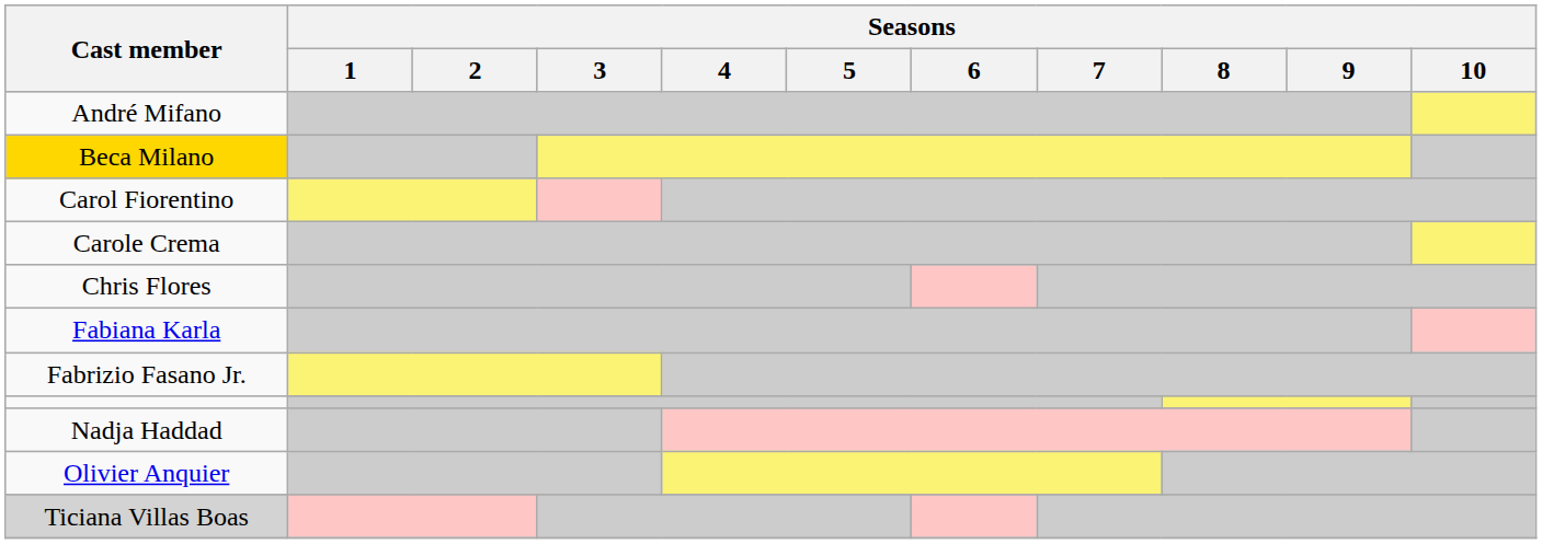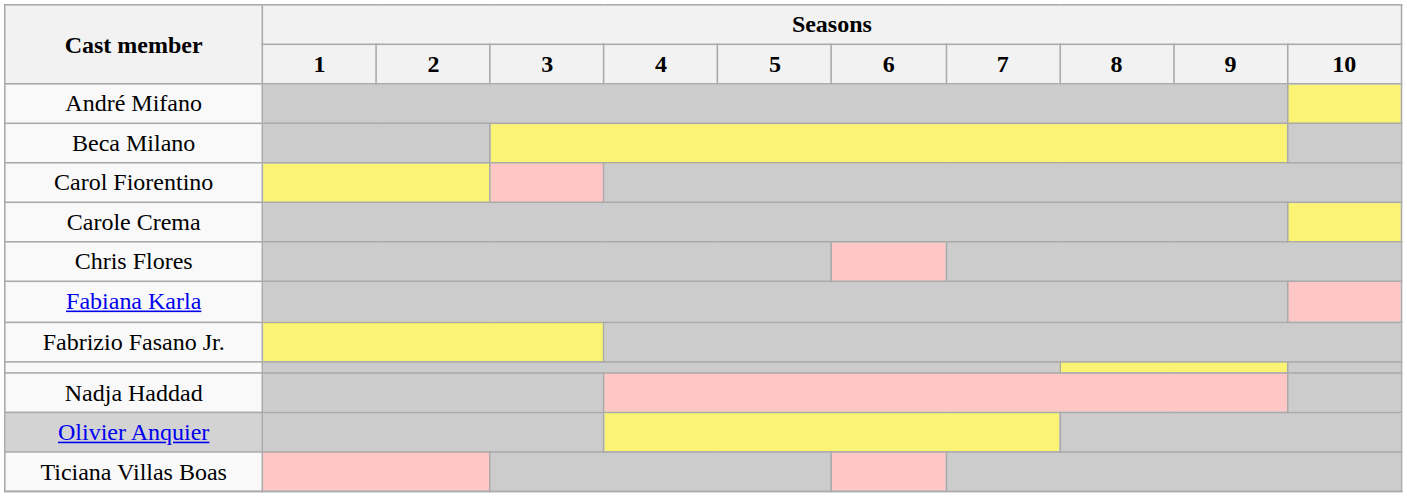Beca Milano | Cast member: gold background -> no background
Olivier Anquier | Cast member: no background -> lightgrey background
Ticiana Villas Boas | Cast member: lightgrey background -> no background
